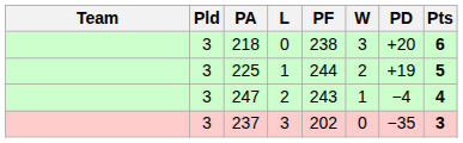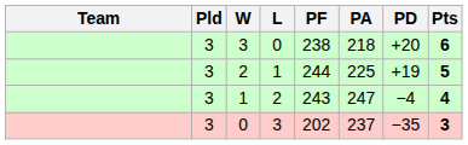columns swapped: W <-> PA
